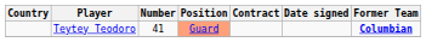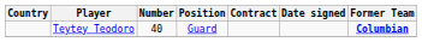Teytey Teodoro | Number: 41 -> 40
Teytey Teodoro | Position: lightsalmon background -> no background
